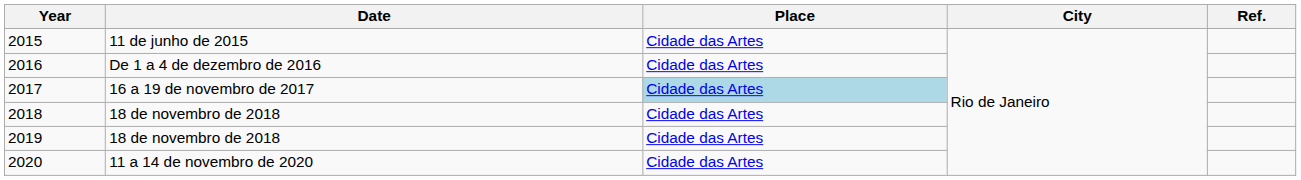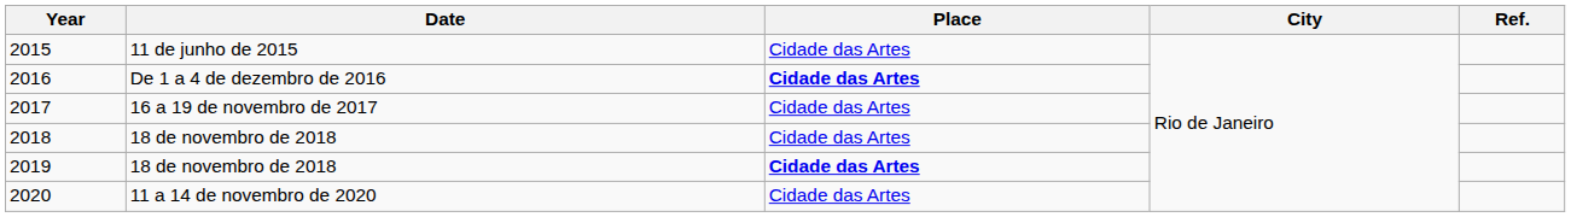2016 | Place: normal -> bold
2017 | Place: lightblue background -> no background
2019 | Place: normal -> bold
